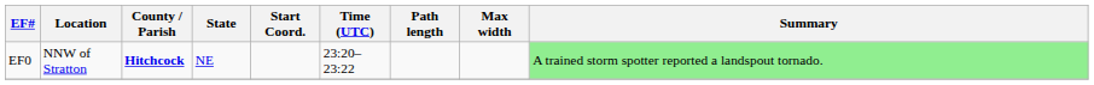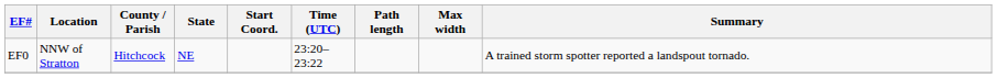EF0 | County / Parish: bold -> normal
EF0 | Summary: lightgreen background -> no background
